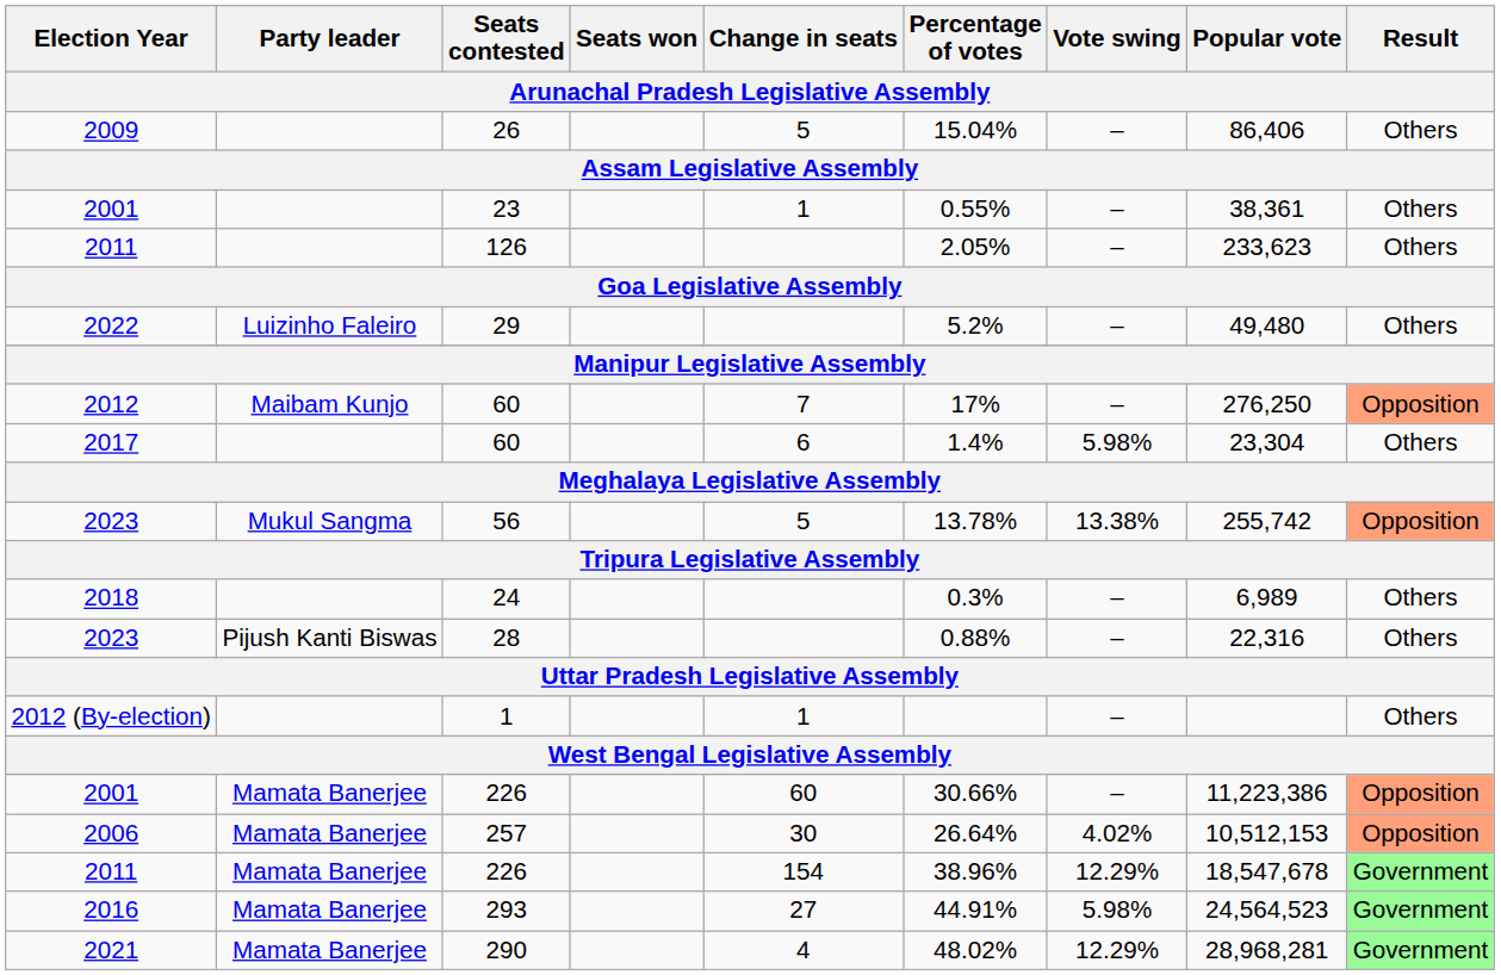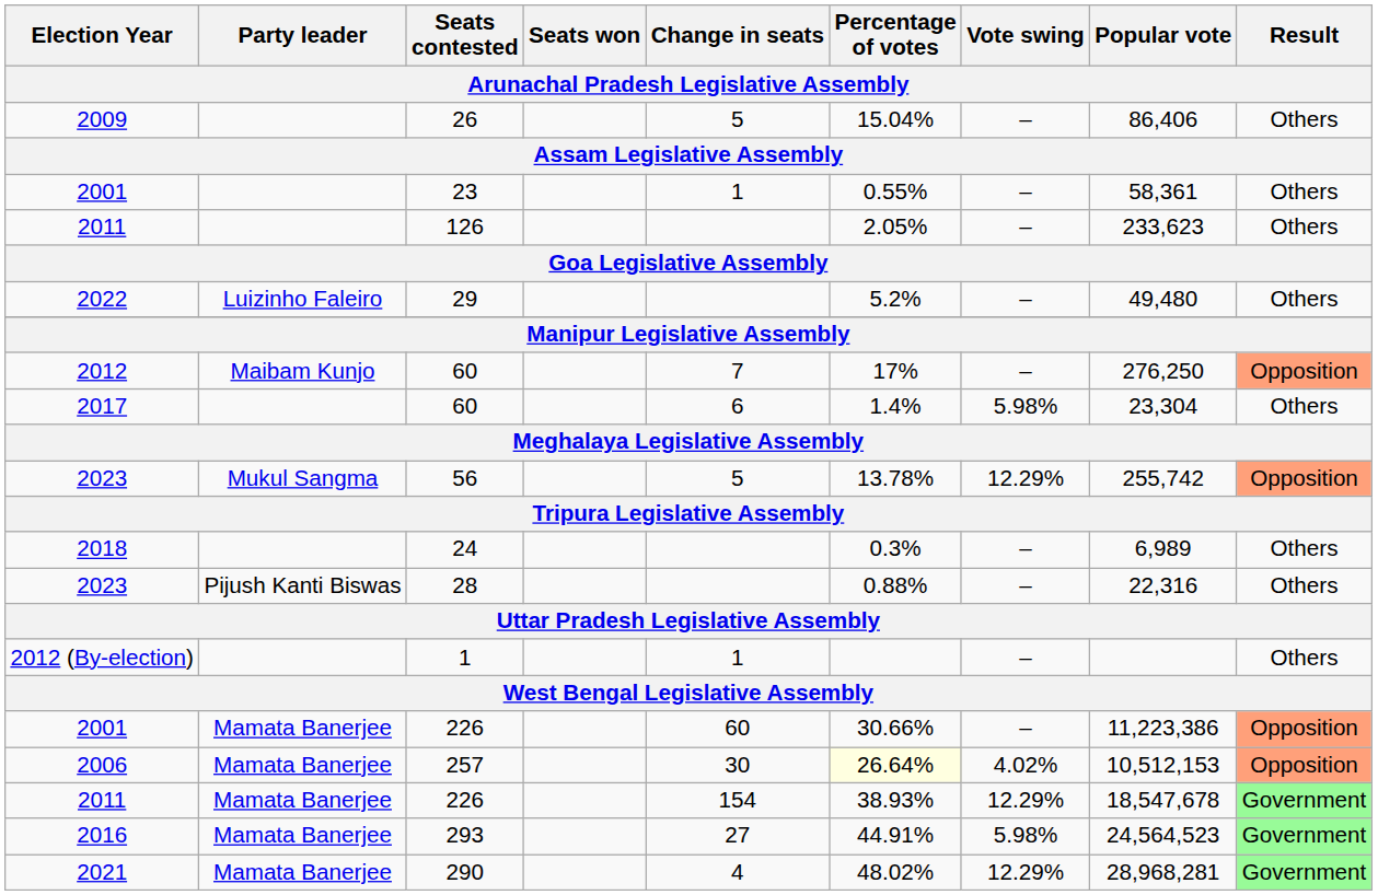23 | Popular vote: 38,361 -> 58,361
56 | Vote swing: 13.38% -> 12.29%
257 | Percentage of votes: no background -> lightyellow background
2011 / 226 | Percentage of votes: 38.96% -> 38.93%
